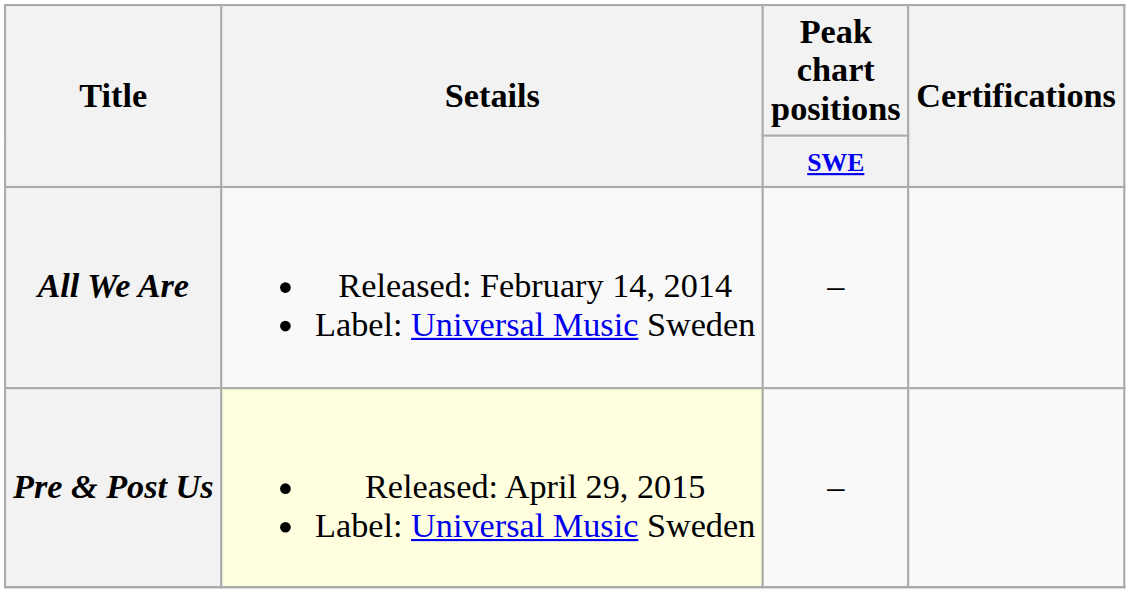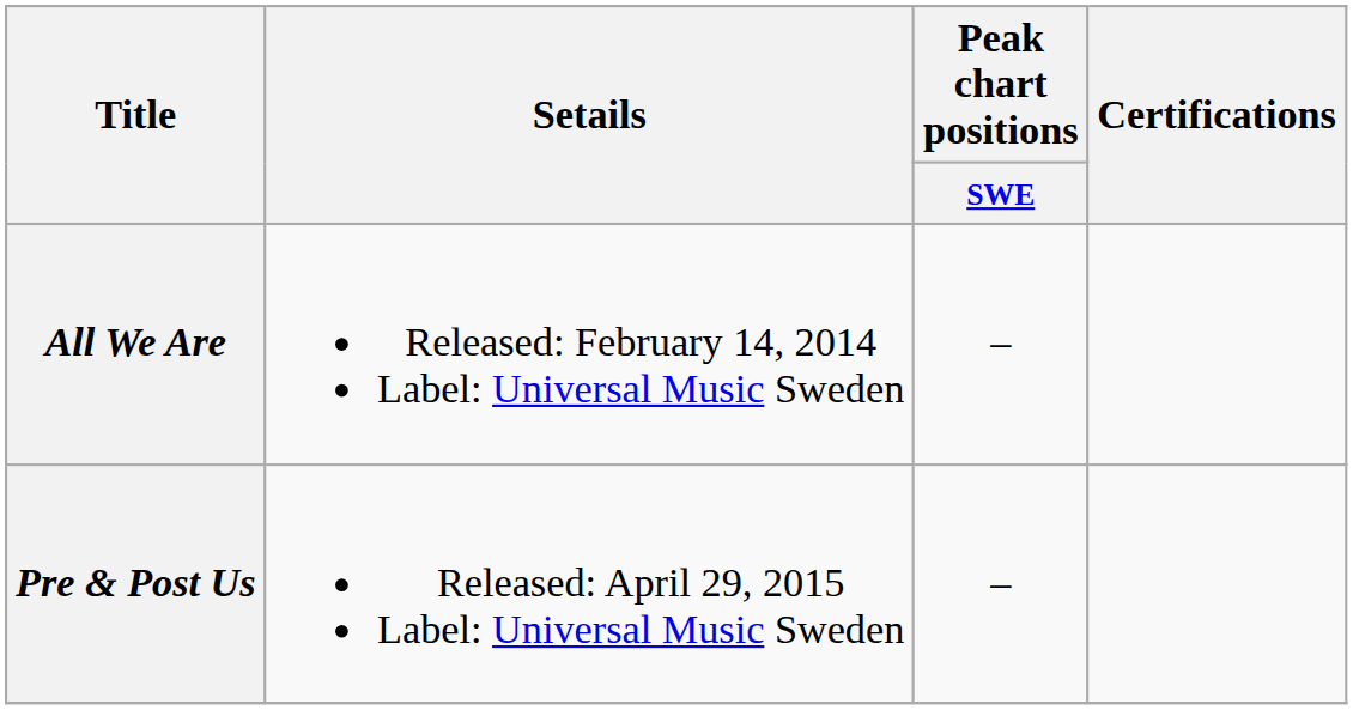Pre & Post Us | Setails: lightyellow background -> no background
